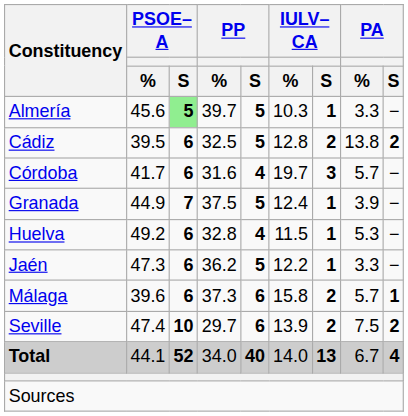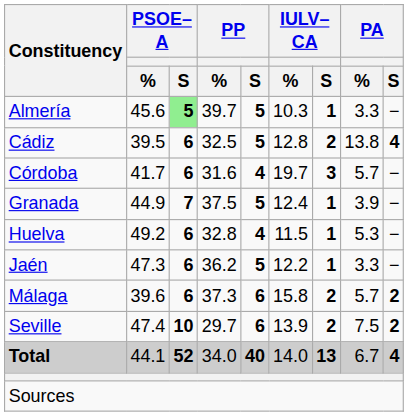Cádiz | PA / S: 2 -> 4
Málaga | PA / S: 1 -> 2
